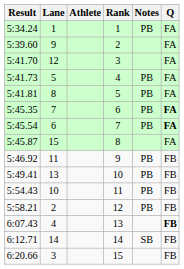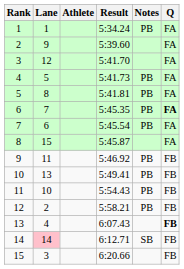columns swapped: Rank <-> Result
row 8 | Q: bold -> normal
row 15 | Lane: no background -> pink background
